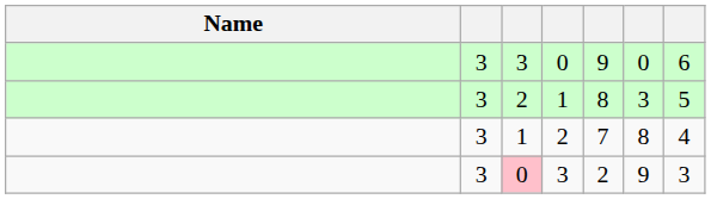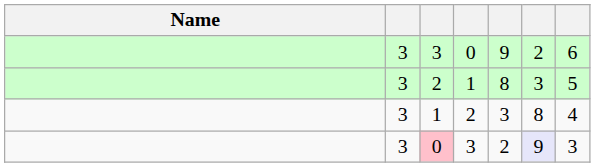row 2 | column 6: 0 -> 2
row 4 | column 5: 7 -> 3
row 5 | column 6: no background -> lavender background
